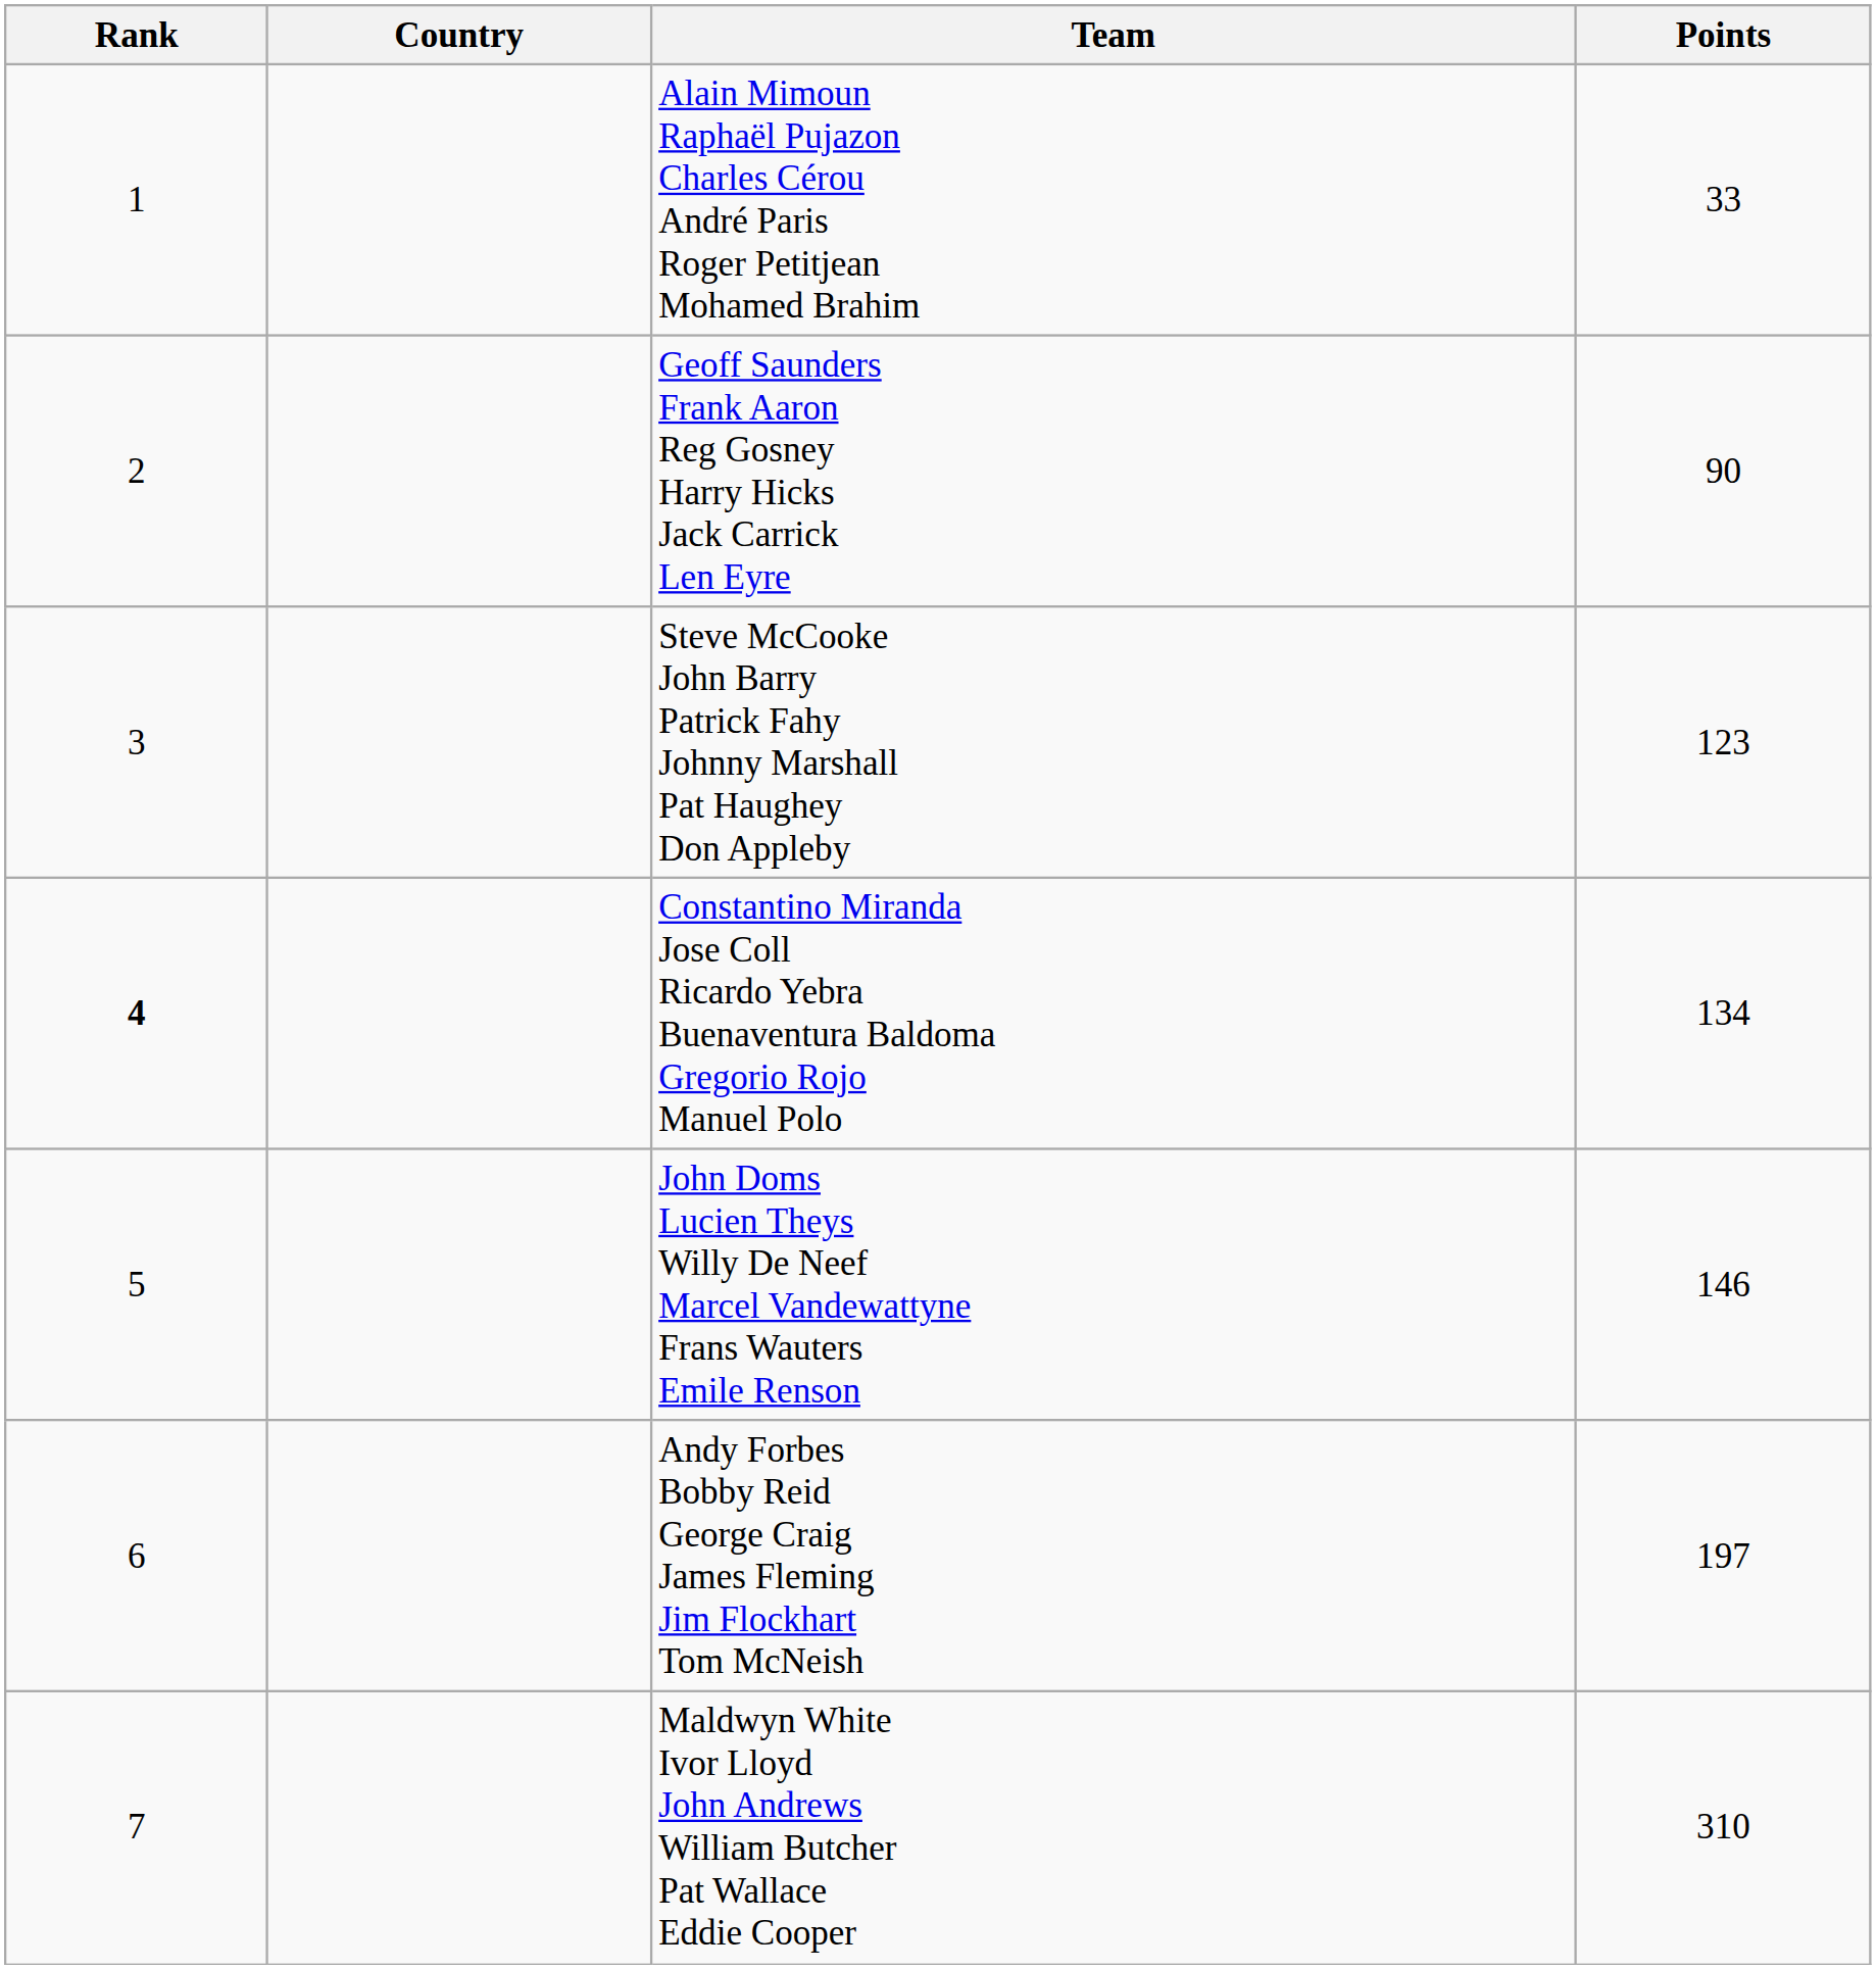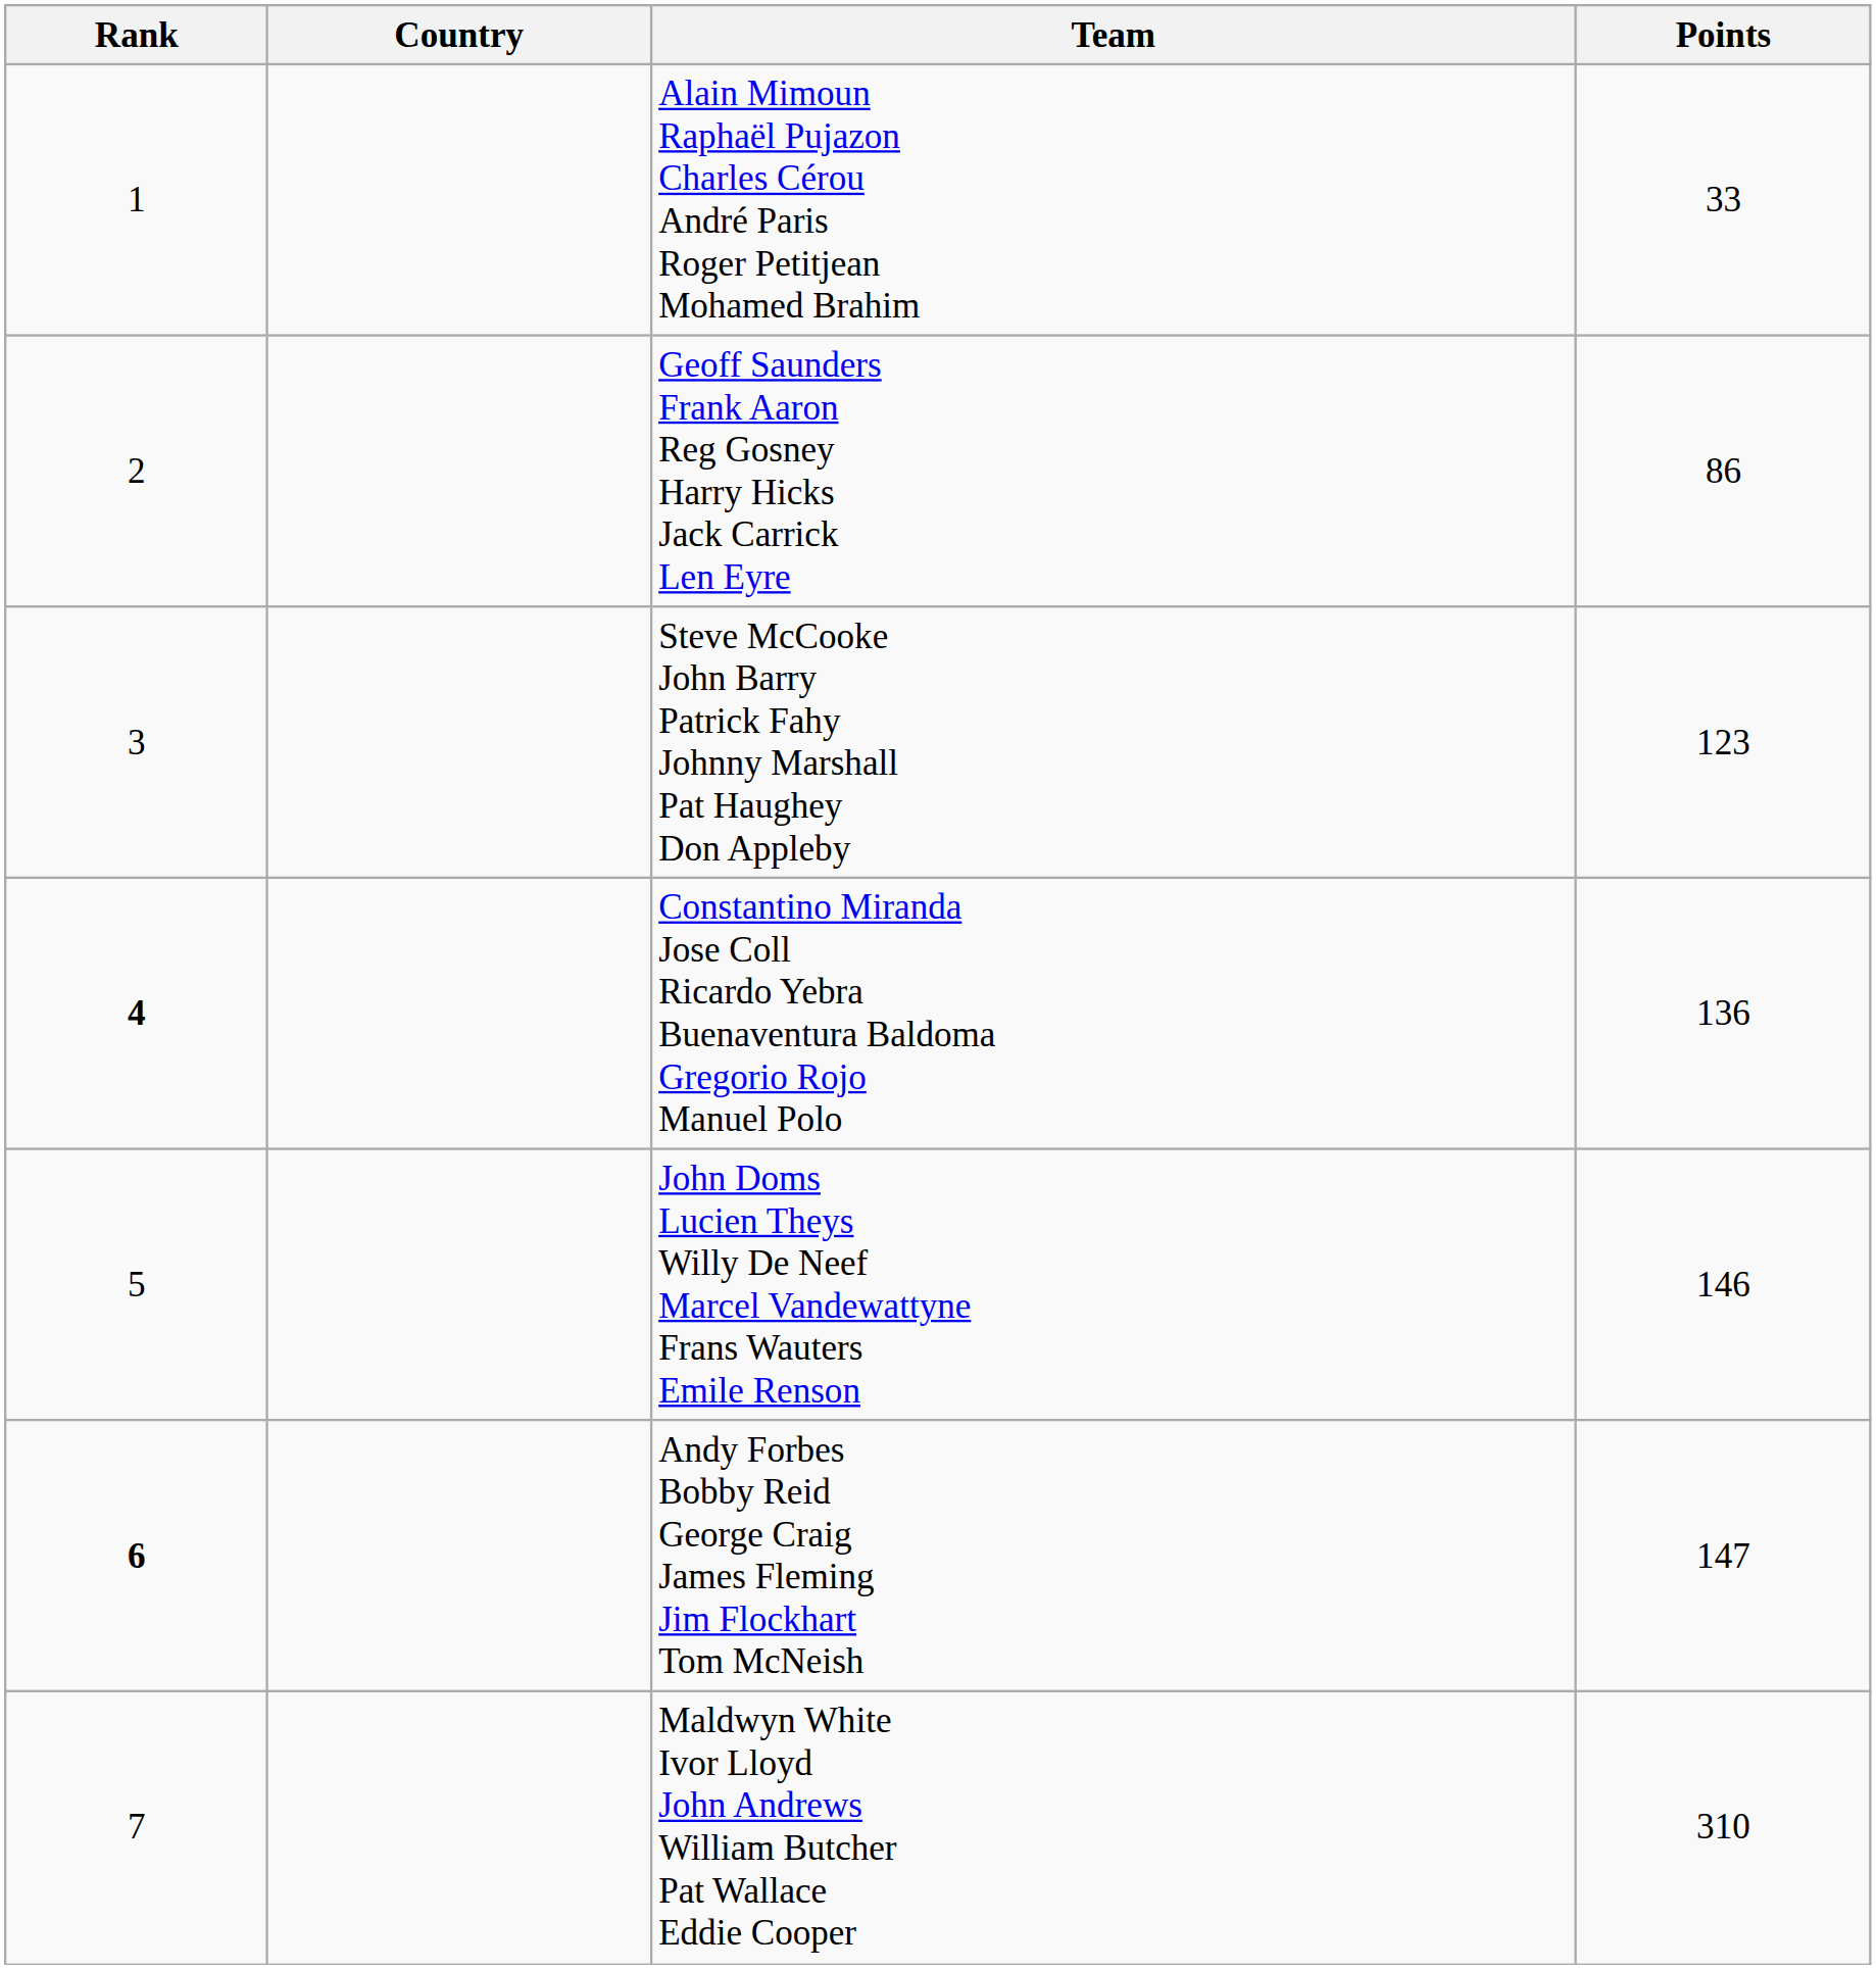row 3 | Points: 90 -> 86
row 5 | Points: 134 -> 136
row 7 | Rank: normal -> bold
row 7 | Points: 197 -> 147
